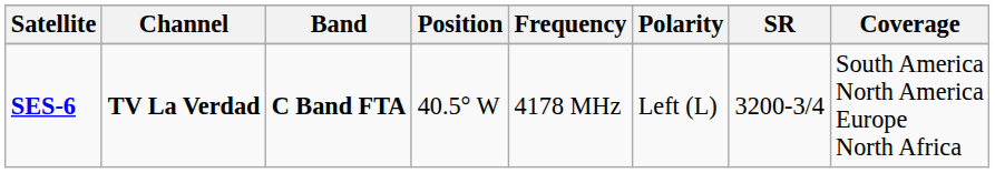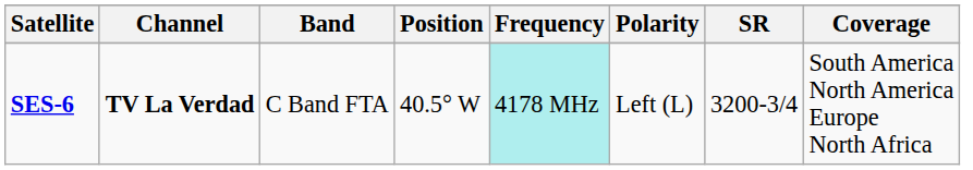SES-6 | Band: bold -> normal
SES-6 | Frequency: no background -> paleturquoise background
